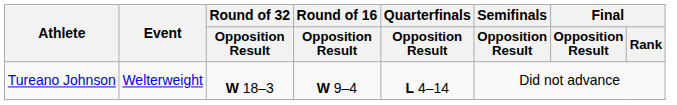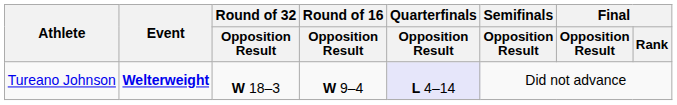Tureano Johnson | Event: normal -> bold
Tureano Johnson | Quarterfinals / Opposition Result: no background -> lavender background
